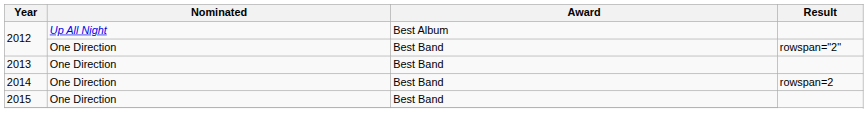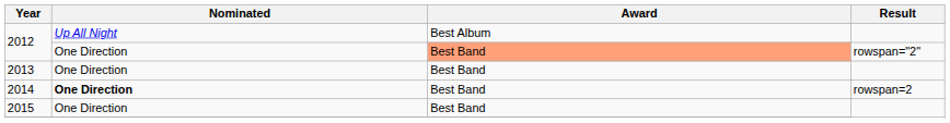2012 / rowspan="2" | Award: no background -> lightsalmon background
2014 | Nominated: normal -> bold
